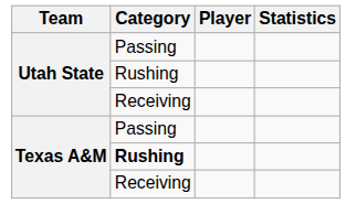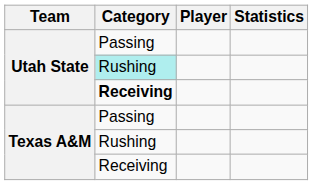Utah State / Rushing | Category: no background -> paleturquoise background
Utah State / Receiving | Category: normal -> bold
Texas A&M / Rushing | Category: bold -> normal
